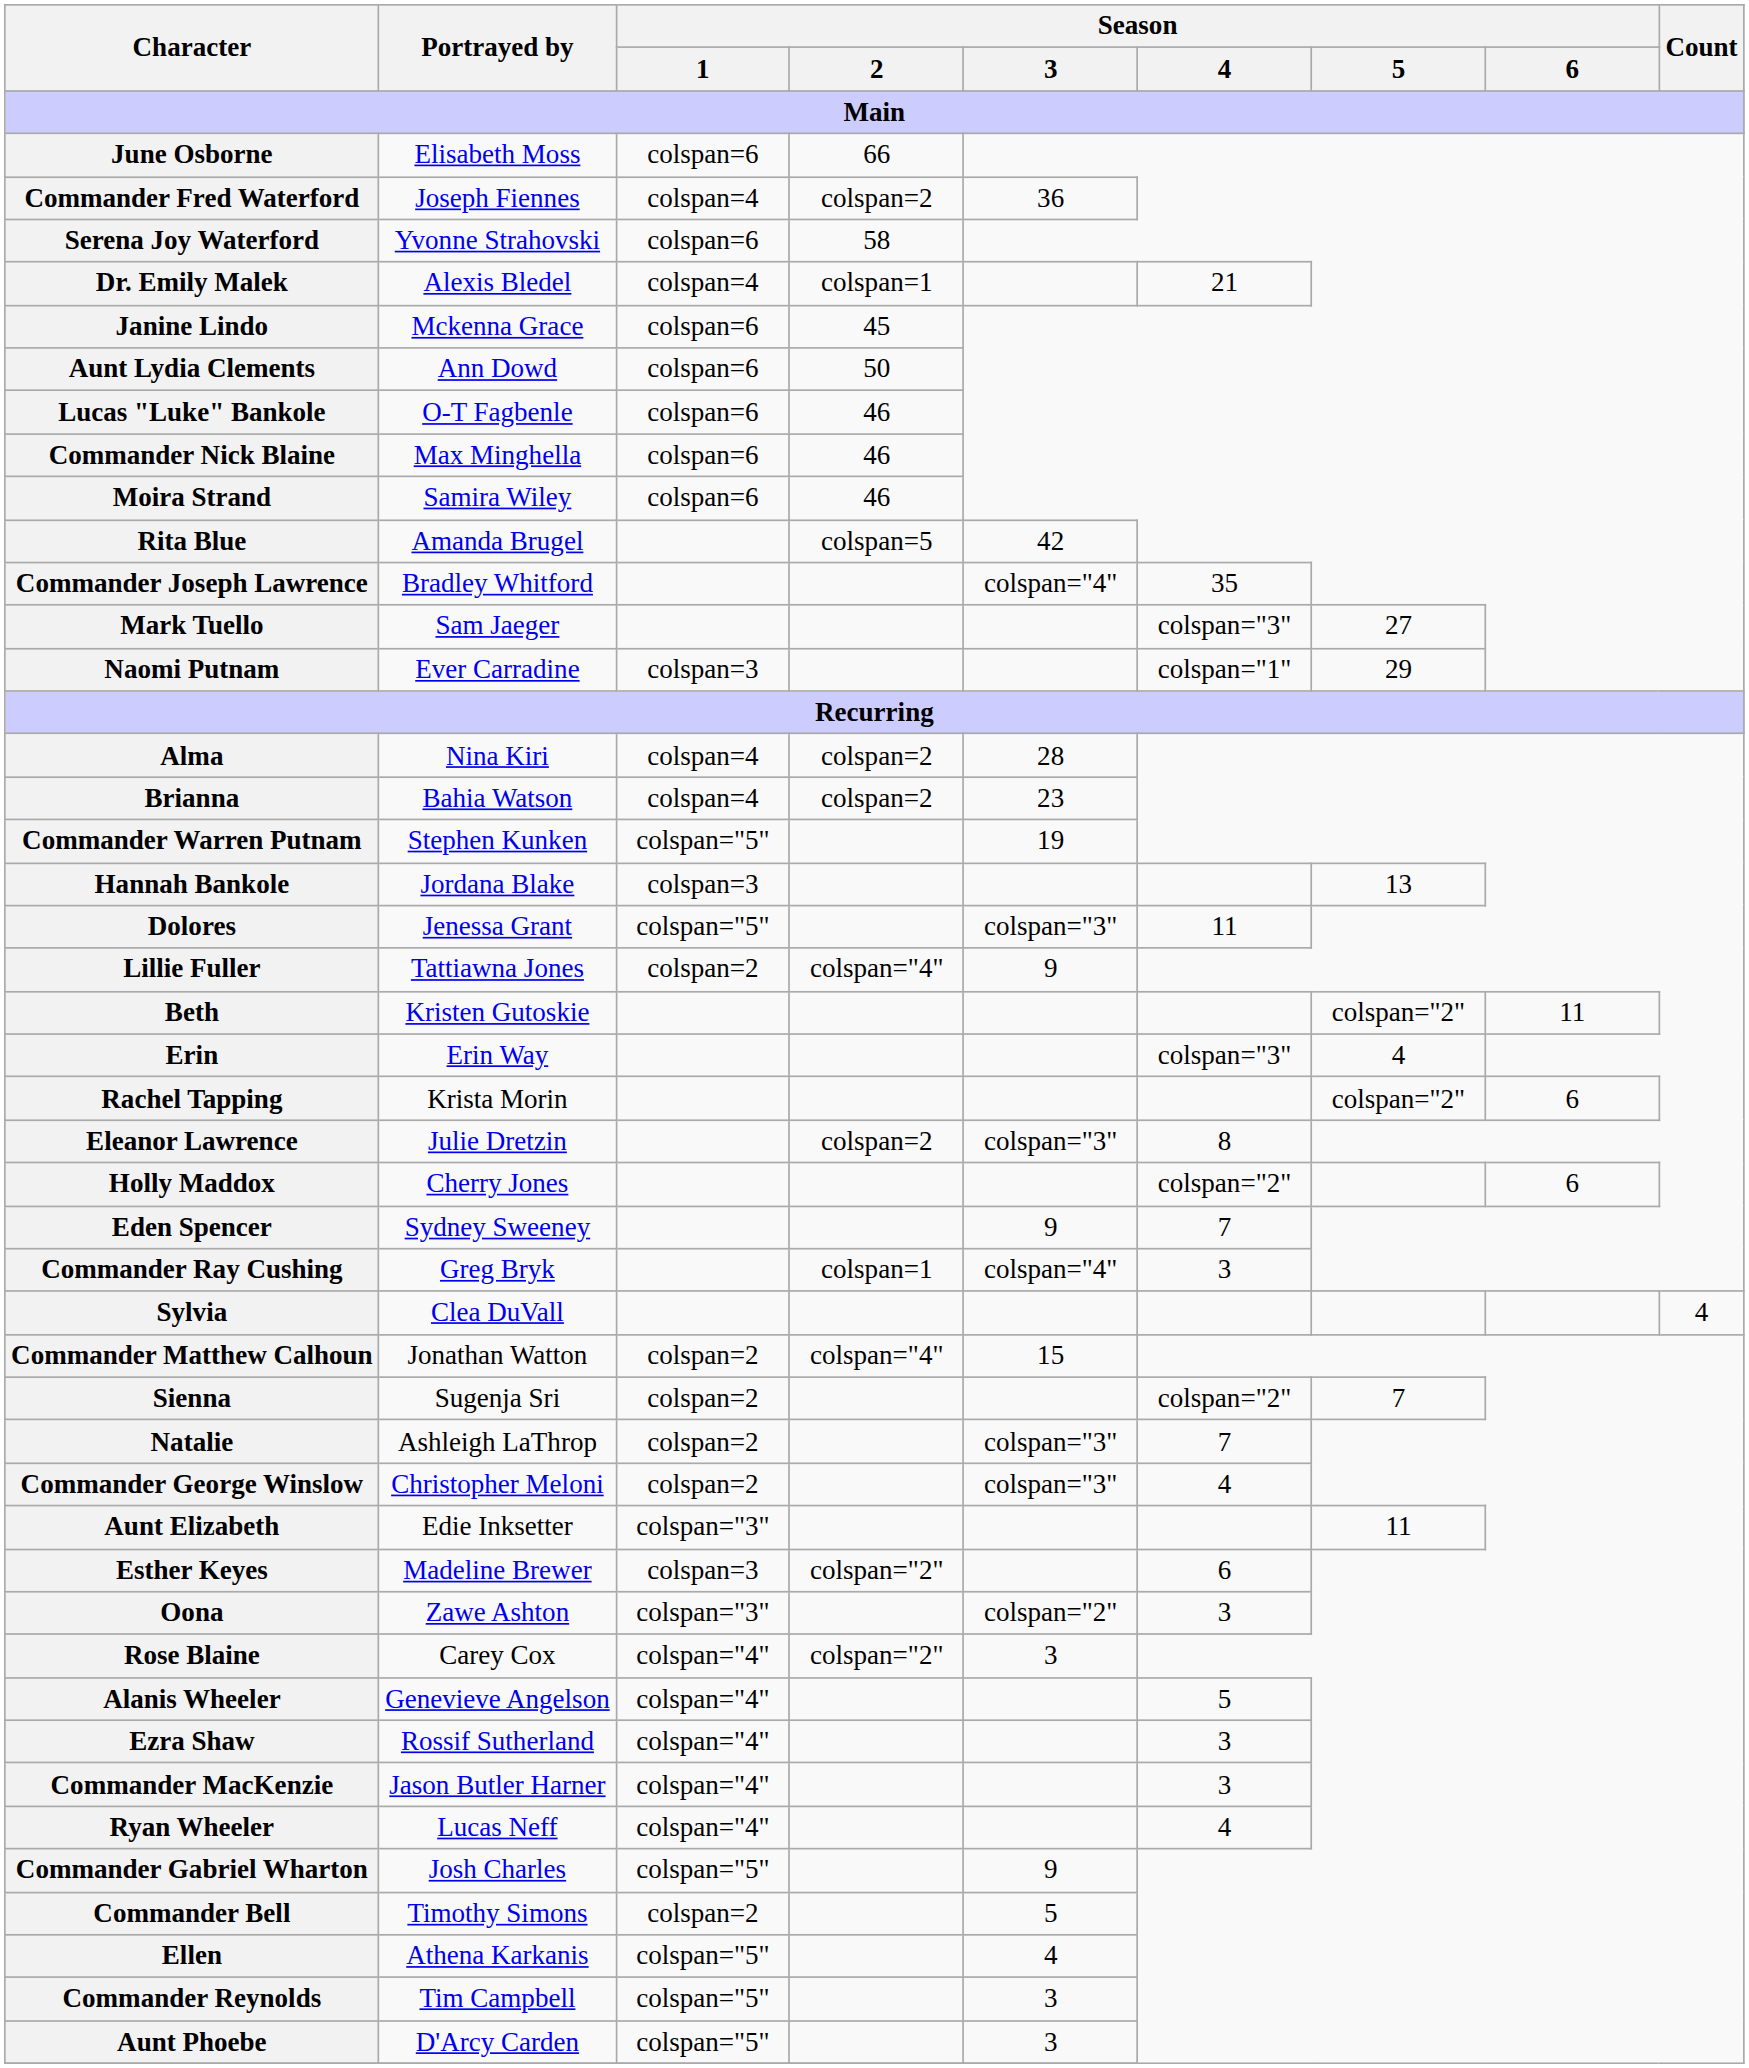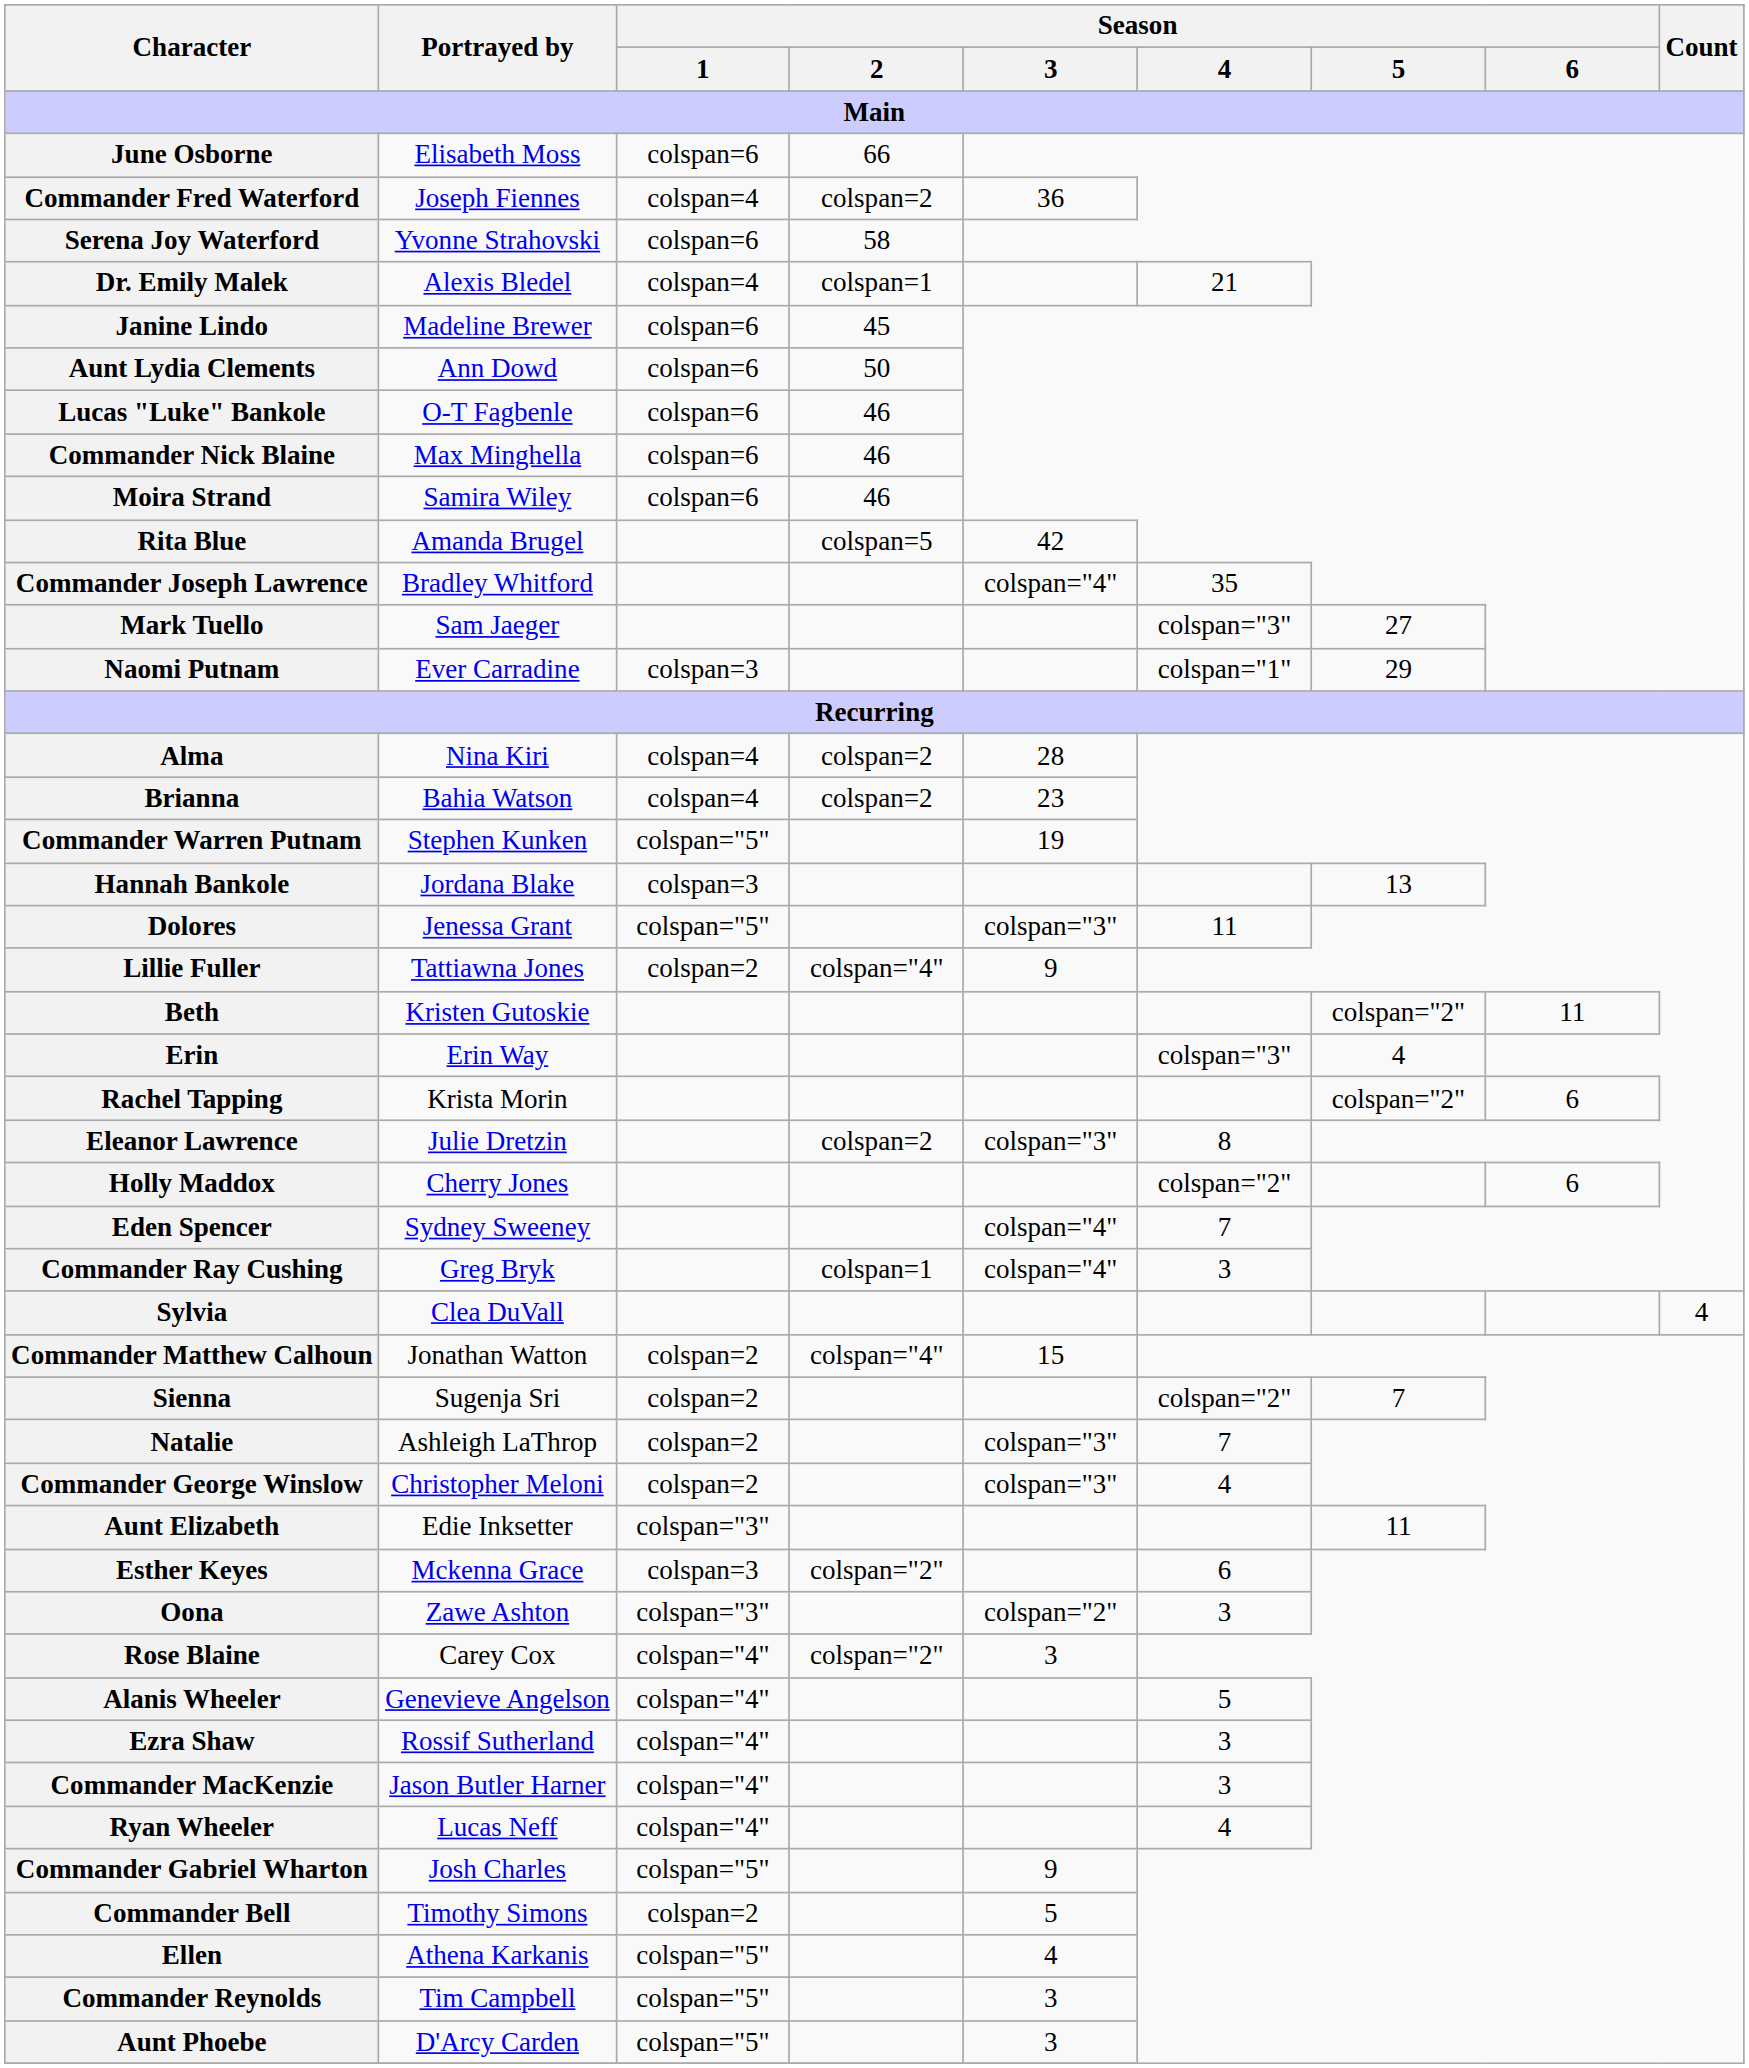Janine Lindo | Portrayed by: Mckenna Grace -> Madeline Brewer
Eden Spencer | Season / 3: 9 -> colspan="4"
Esther Keyes | Portrayed by: Madeline Brewer -> Mckenna Grace
